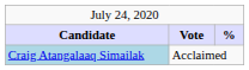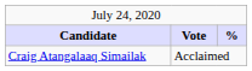Craig Atangalaaq Simailak | column 1: lightblue background -> no background
